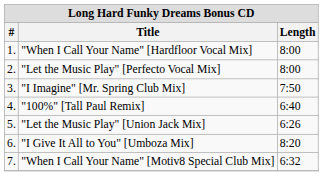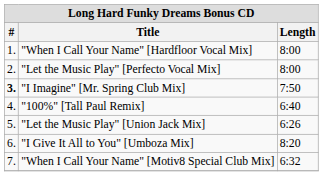"I Imagine" [Mr. Spring Club Mix] | #: normal -> bold
